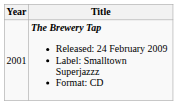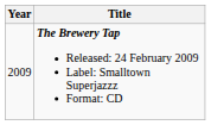row 2 | Year: 2001 -> 2009
